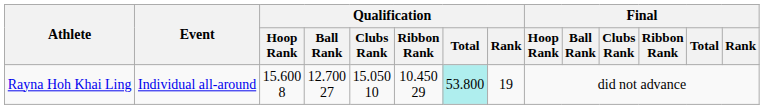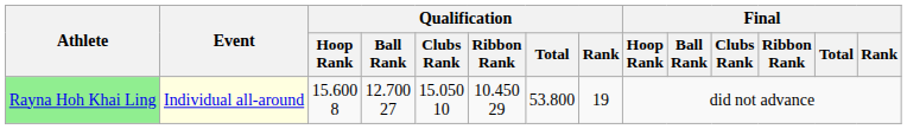row 3 | Athlete: no background -> lightgreen background
row 3 | Event: no background -> lightyellow background
row 3 | Qualification / Total: paleturquoise background -> no background
